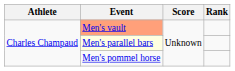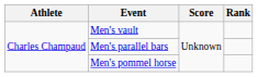Men's vault | Event: lightsalmon background -> no background
Men's parallel bars | Event: lightyellow background -> no background
